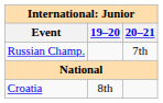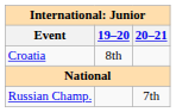rows swapped: Croatia <-> Russian Champ.
